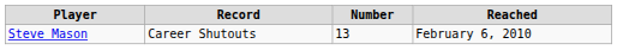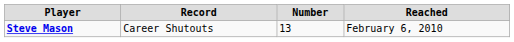row 2 | Player: normal -> bold
